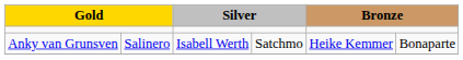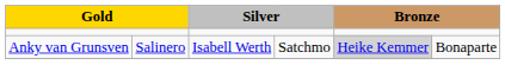Anky van Grunsven | column 5: no background -> lightgrey background
